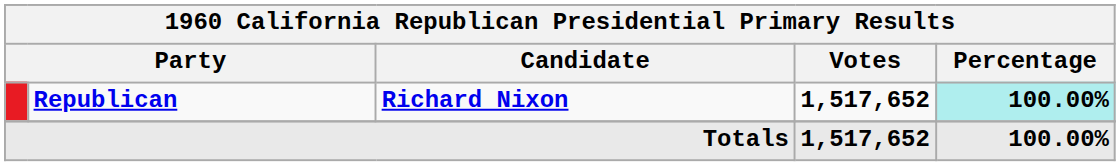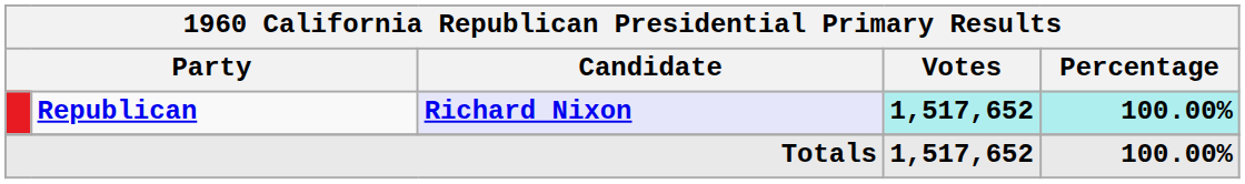row 3 | Candidate: no background -> lavender background
row 3 | Votes: no background -> paleturquoise background
